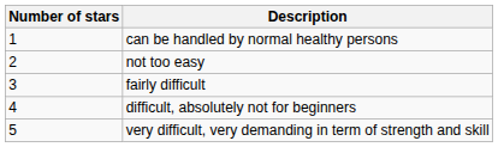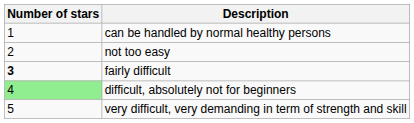fairly difficult | Number of stars: normal -> bold
difficult, absolutely not for beginners | Number of stars: no background -> lightgreen background
